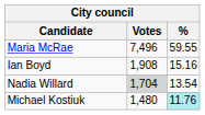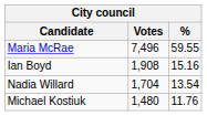Nadia Willard | Votes: lightgrey background -> no background
Michael Kostiuk | %: paleturquoise background -> no background
